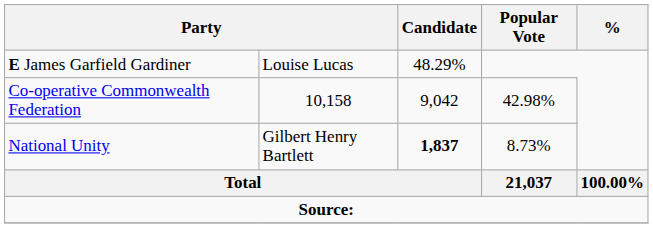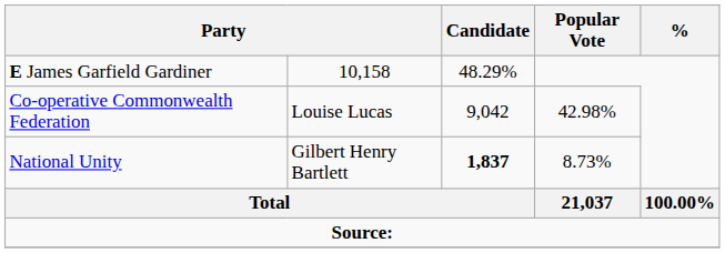E James Garfield Gardiner | column 2: Louise Lucas -> 10,158
Co-operative Commonwealth Federation | column 2: 10,158 -> Louise Lucas
